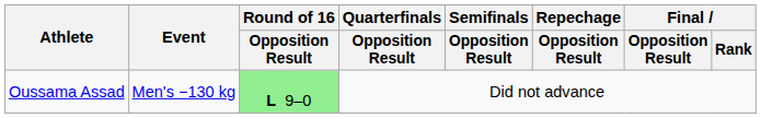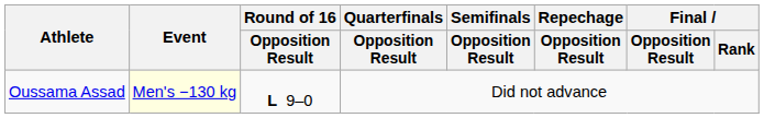Oussama Assad | Event: no background -> lightyellow background
Oussama Assad | Round of 16 / Opposition Result: lightgreen background -> no background
